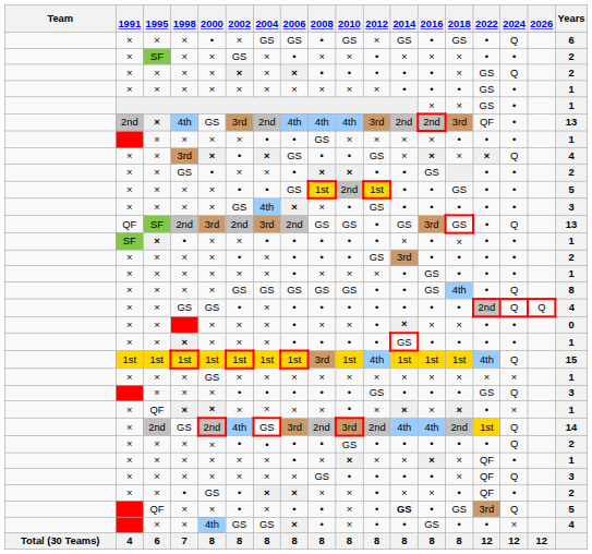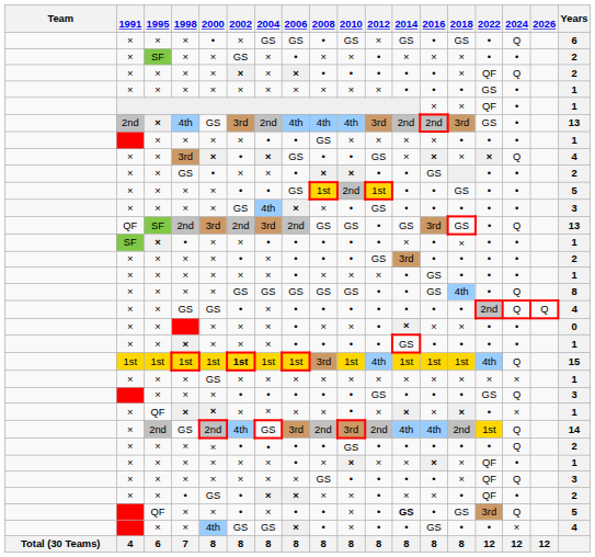row 4 | 2022: GS -> QF
row 6 | 2022: GS -> QF
row 7 | 2022: QF -> GS
row 21 | 2002: normal -> bold
